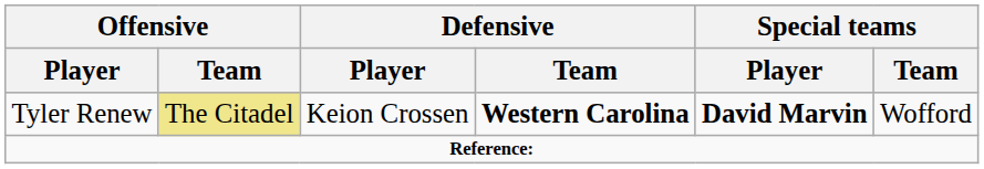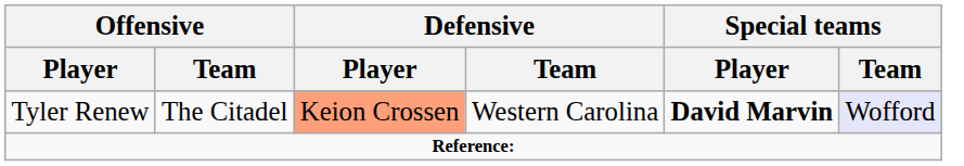Tyler Renew | Offensive / Team: khaki background -> no background
Tyler Renew | Defensive / Player: no background -> lightsalmon background
Tyler Renew | Defensive / Team: bold -> normal
Tyler Renew | Special teams / Team: no background -> lavender background
